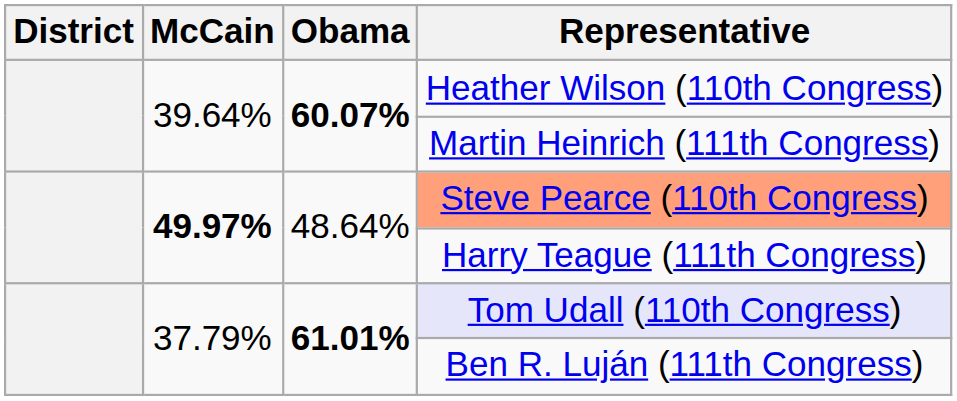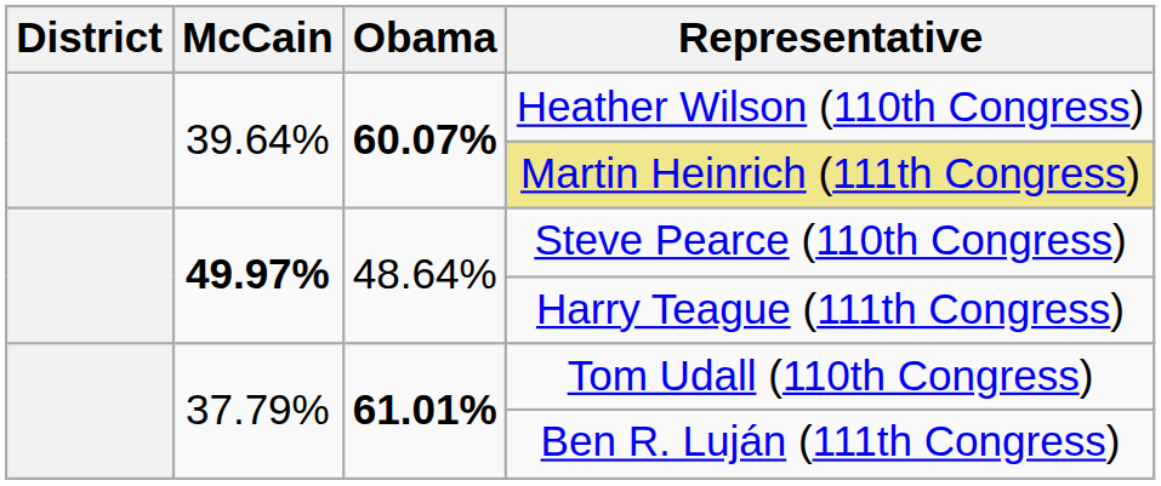Martin Heinrich (111th Congress) | Representative: no background -> khaki background
Steve Pearce (110th Congress) | Representative: lightsalmon background -> no background
Tom Udall (110th Congress) | Representative: lavender background -> no background
